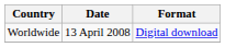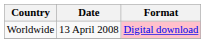Worldwide | Format: no background -> pink background
